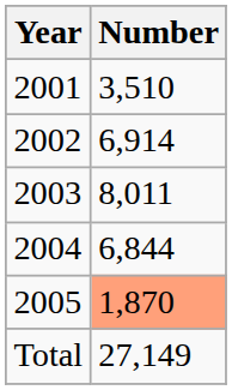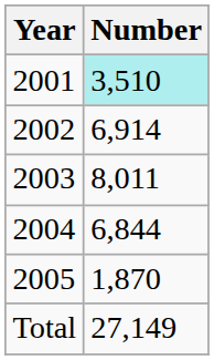2001 | Number: no background -> paleturquoise background
2005 | Number: lightsalmon background -> no background
